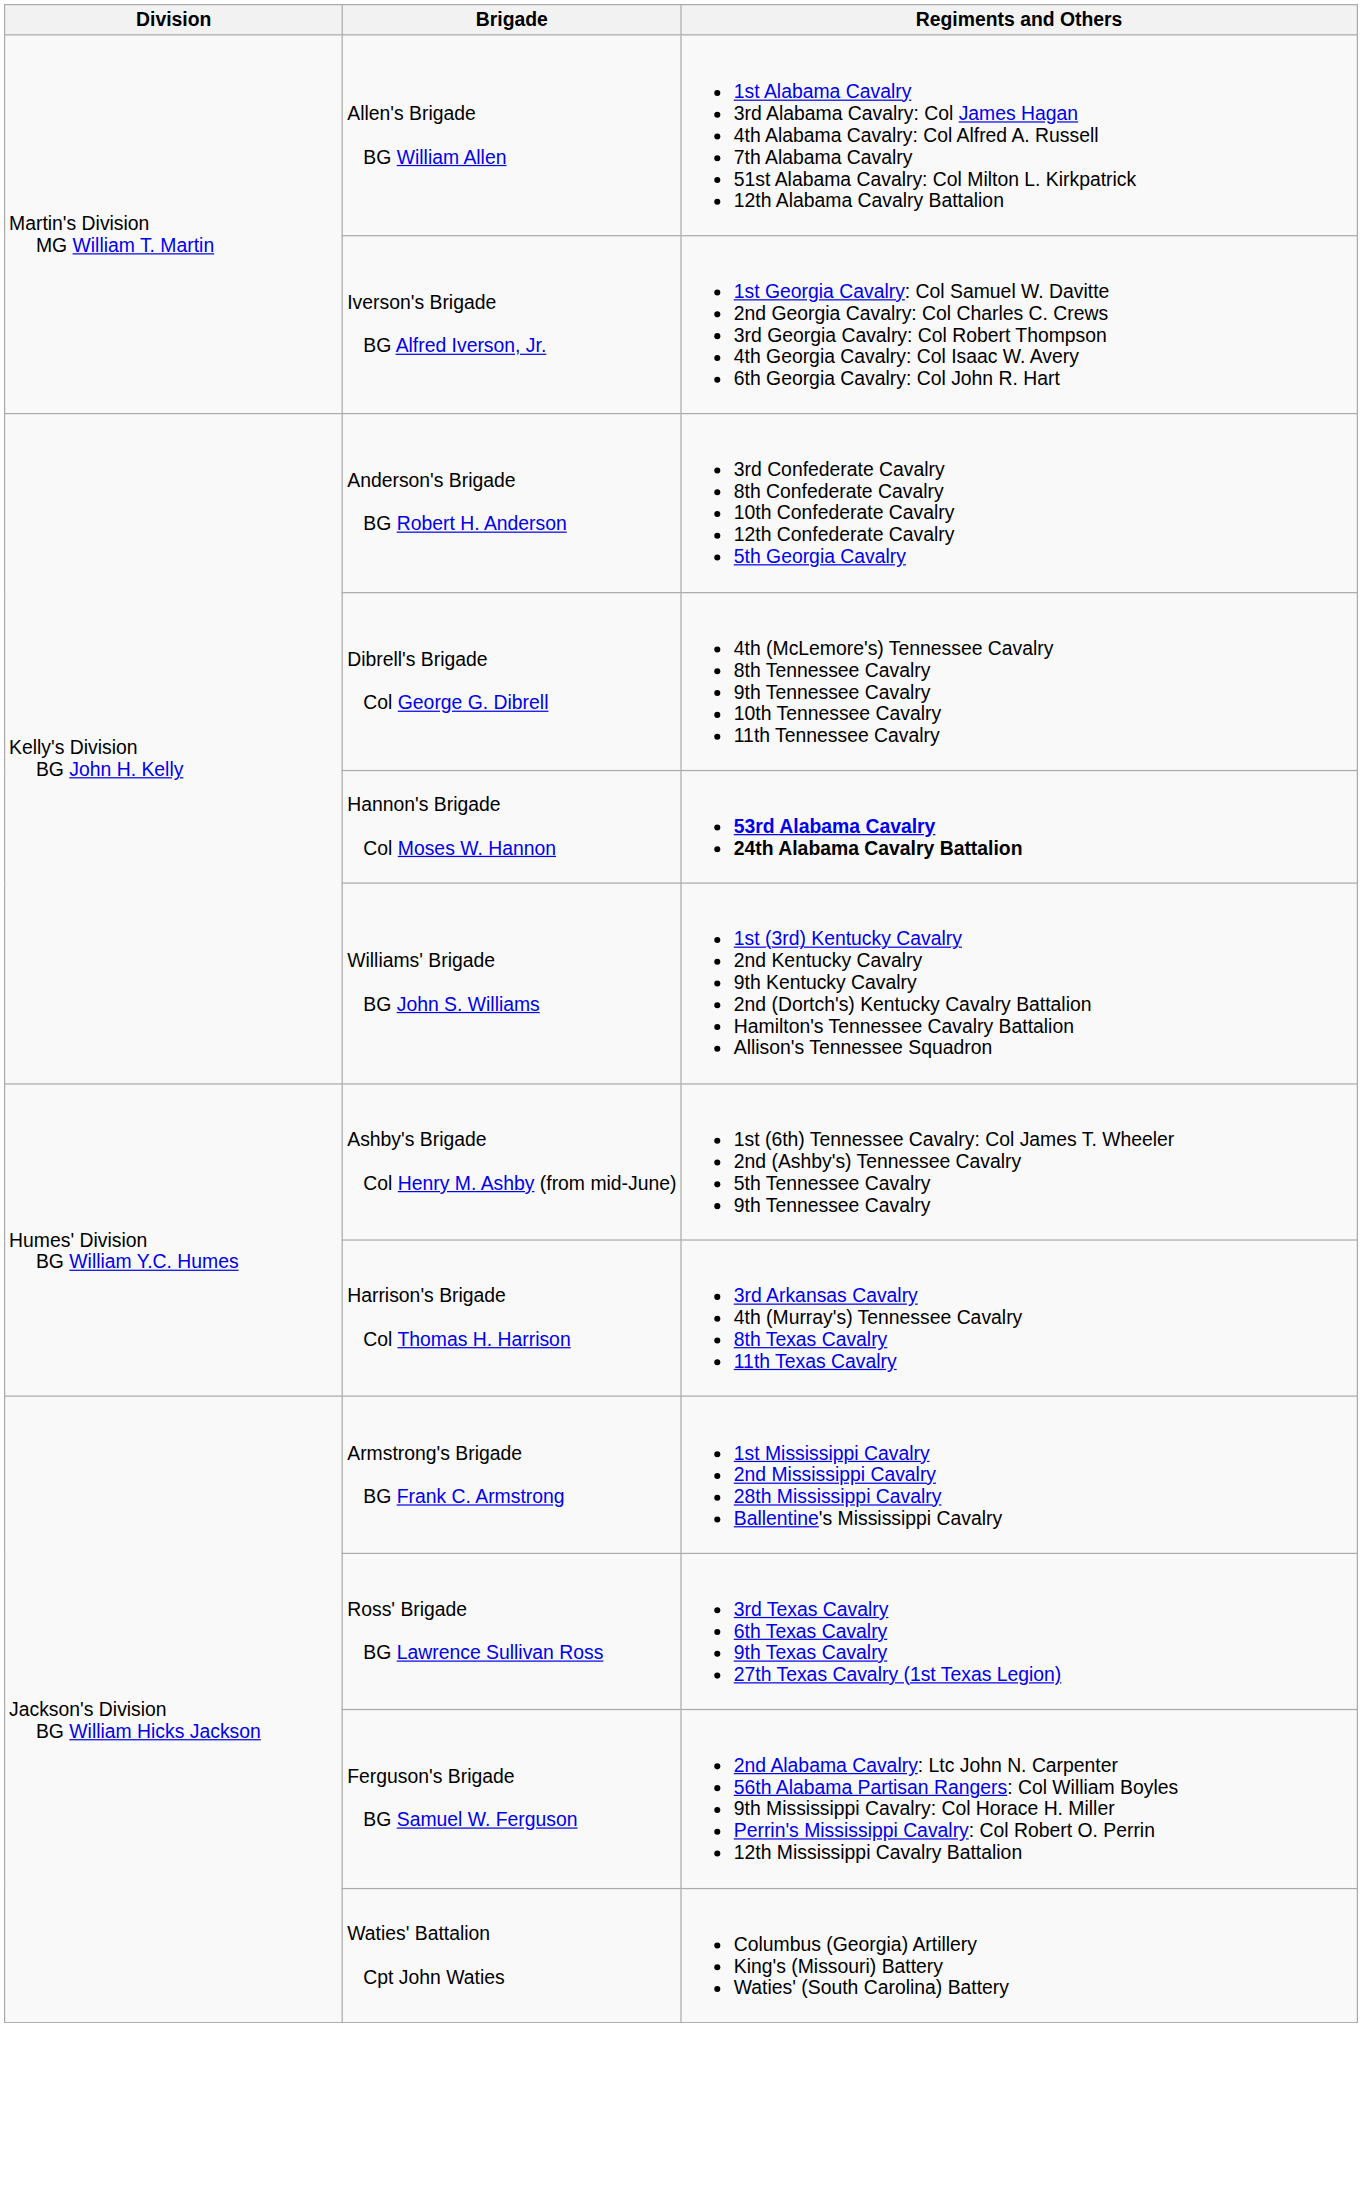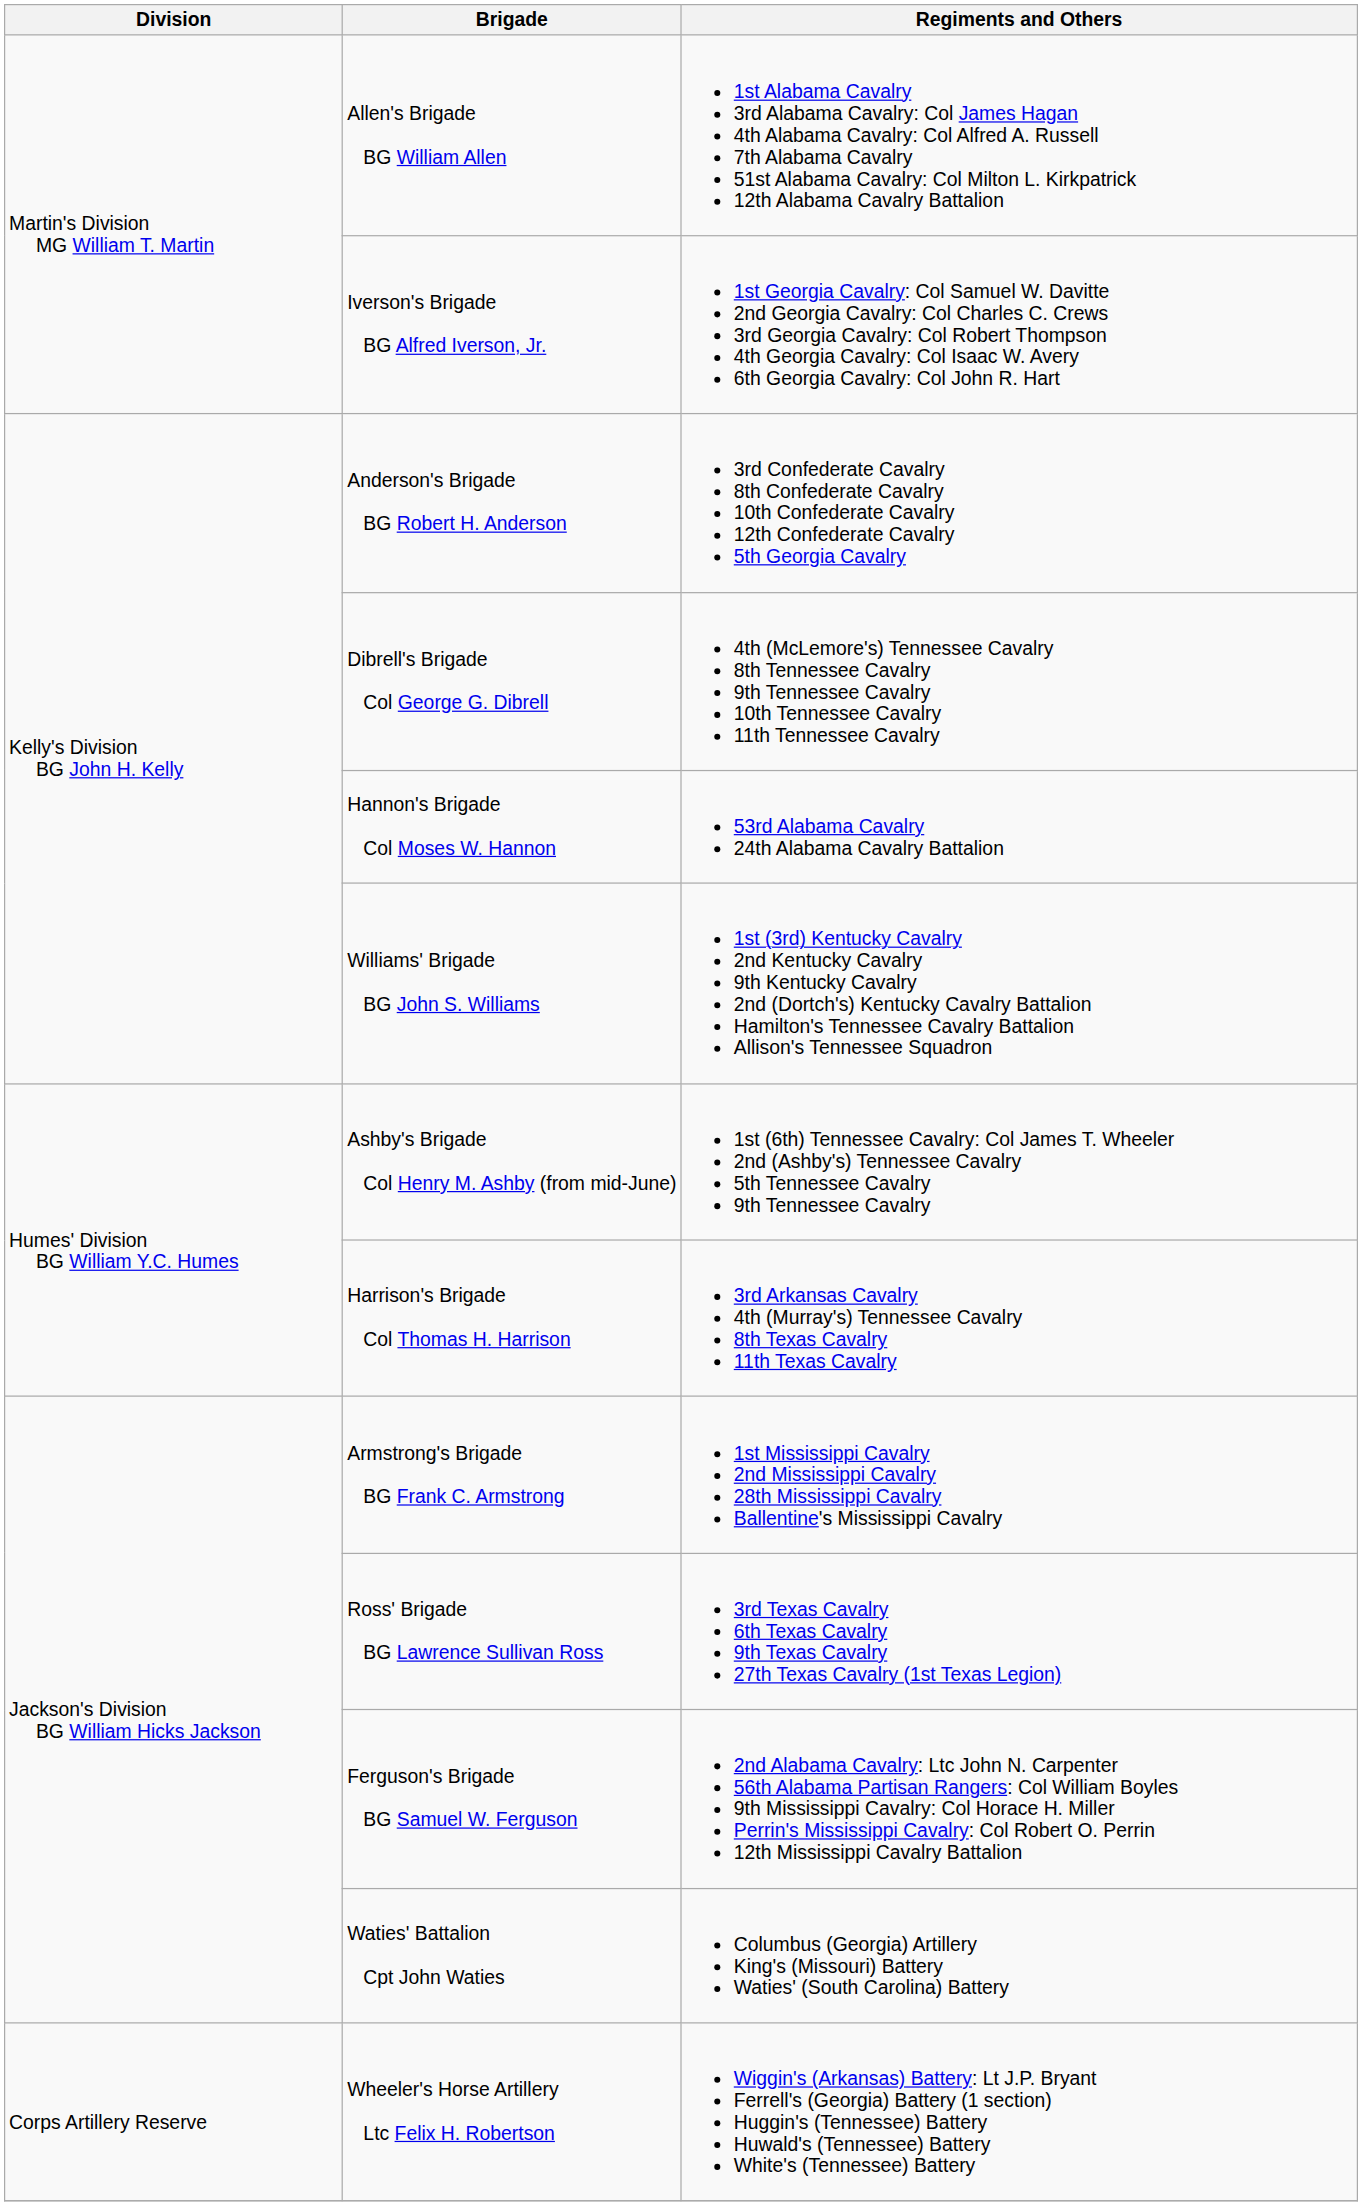Hannon's Brigade Col Moses W. Hannon | Regiments and Others: bold -> normal
+ row: Corps Artillery Reserve | Wheeler's Horse Artillery Ltc Felix H. Robertson | Wiggin's (Arkansas) Battery: Lt J.P. Bryant Ferrell's (Georgia) Battery (1 section) Huggin's (Tennessee) Battery Huwald's (Tennessee) Battery White's (Tennessee) Battery
